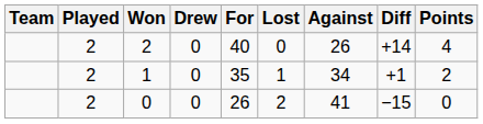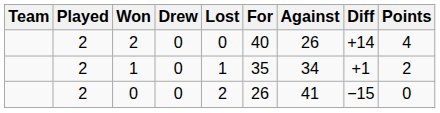columns swapped: Lost <-> For
